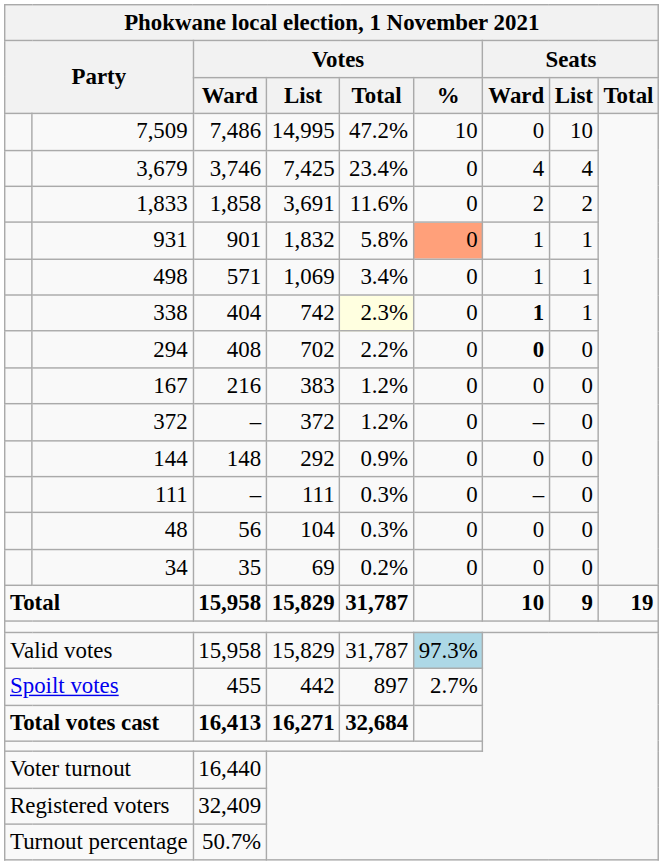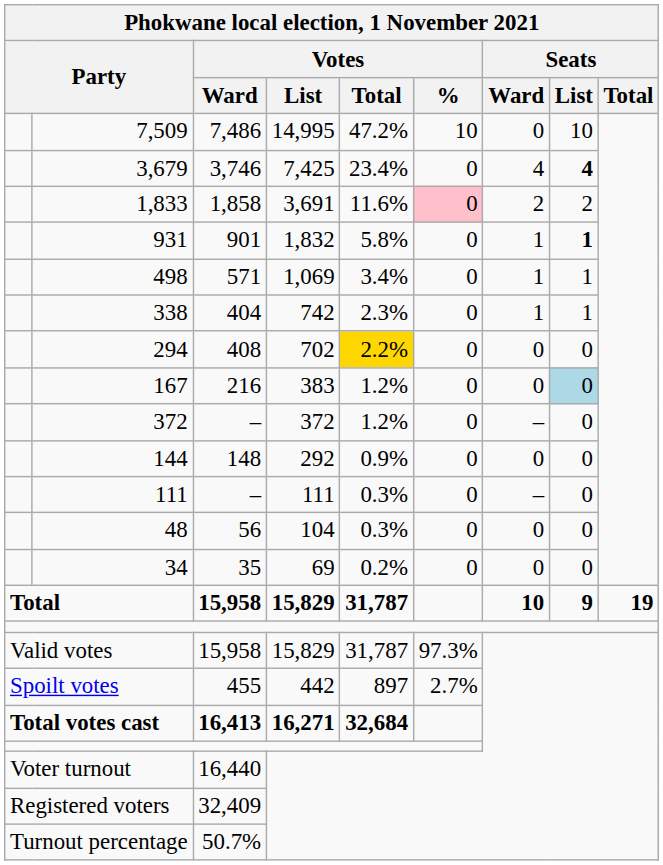3,679 | Seats / List: normal -> bold
1,833 | Votes / %: no background -> pink background
931 | Votes / %: lightsalmon background -> no background
931 | Seats / List: normal -> bold
338 | Votes / Total: lightyellow background -> no background
338 | Seats / Ward: bold -> normal
294 | Votes / Total: no background -> gold background
294 | Seats / Ward: bold -> normal
167 | Seats / List: no background -> lightblue background
Valid votes | Votes / %: lightblue background -> no background
